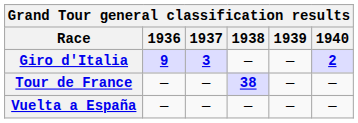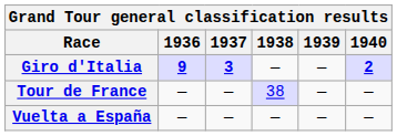Tour de France | 1938: bold -> normal
